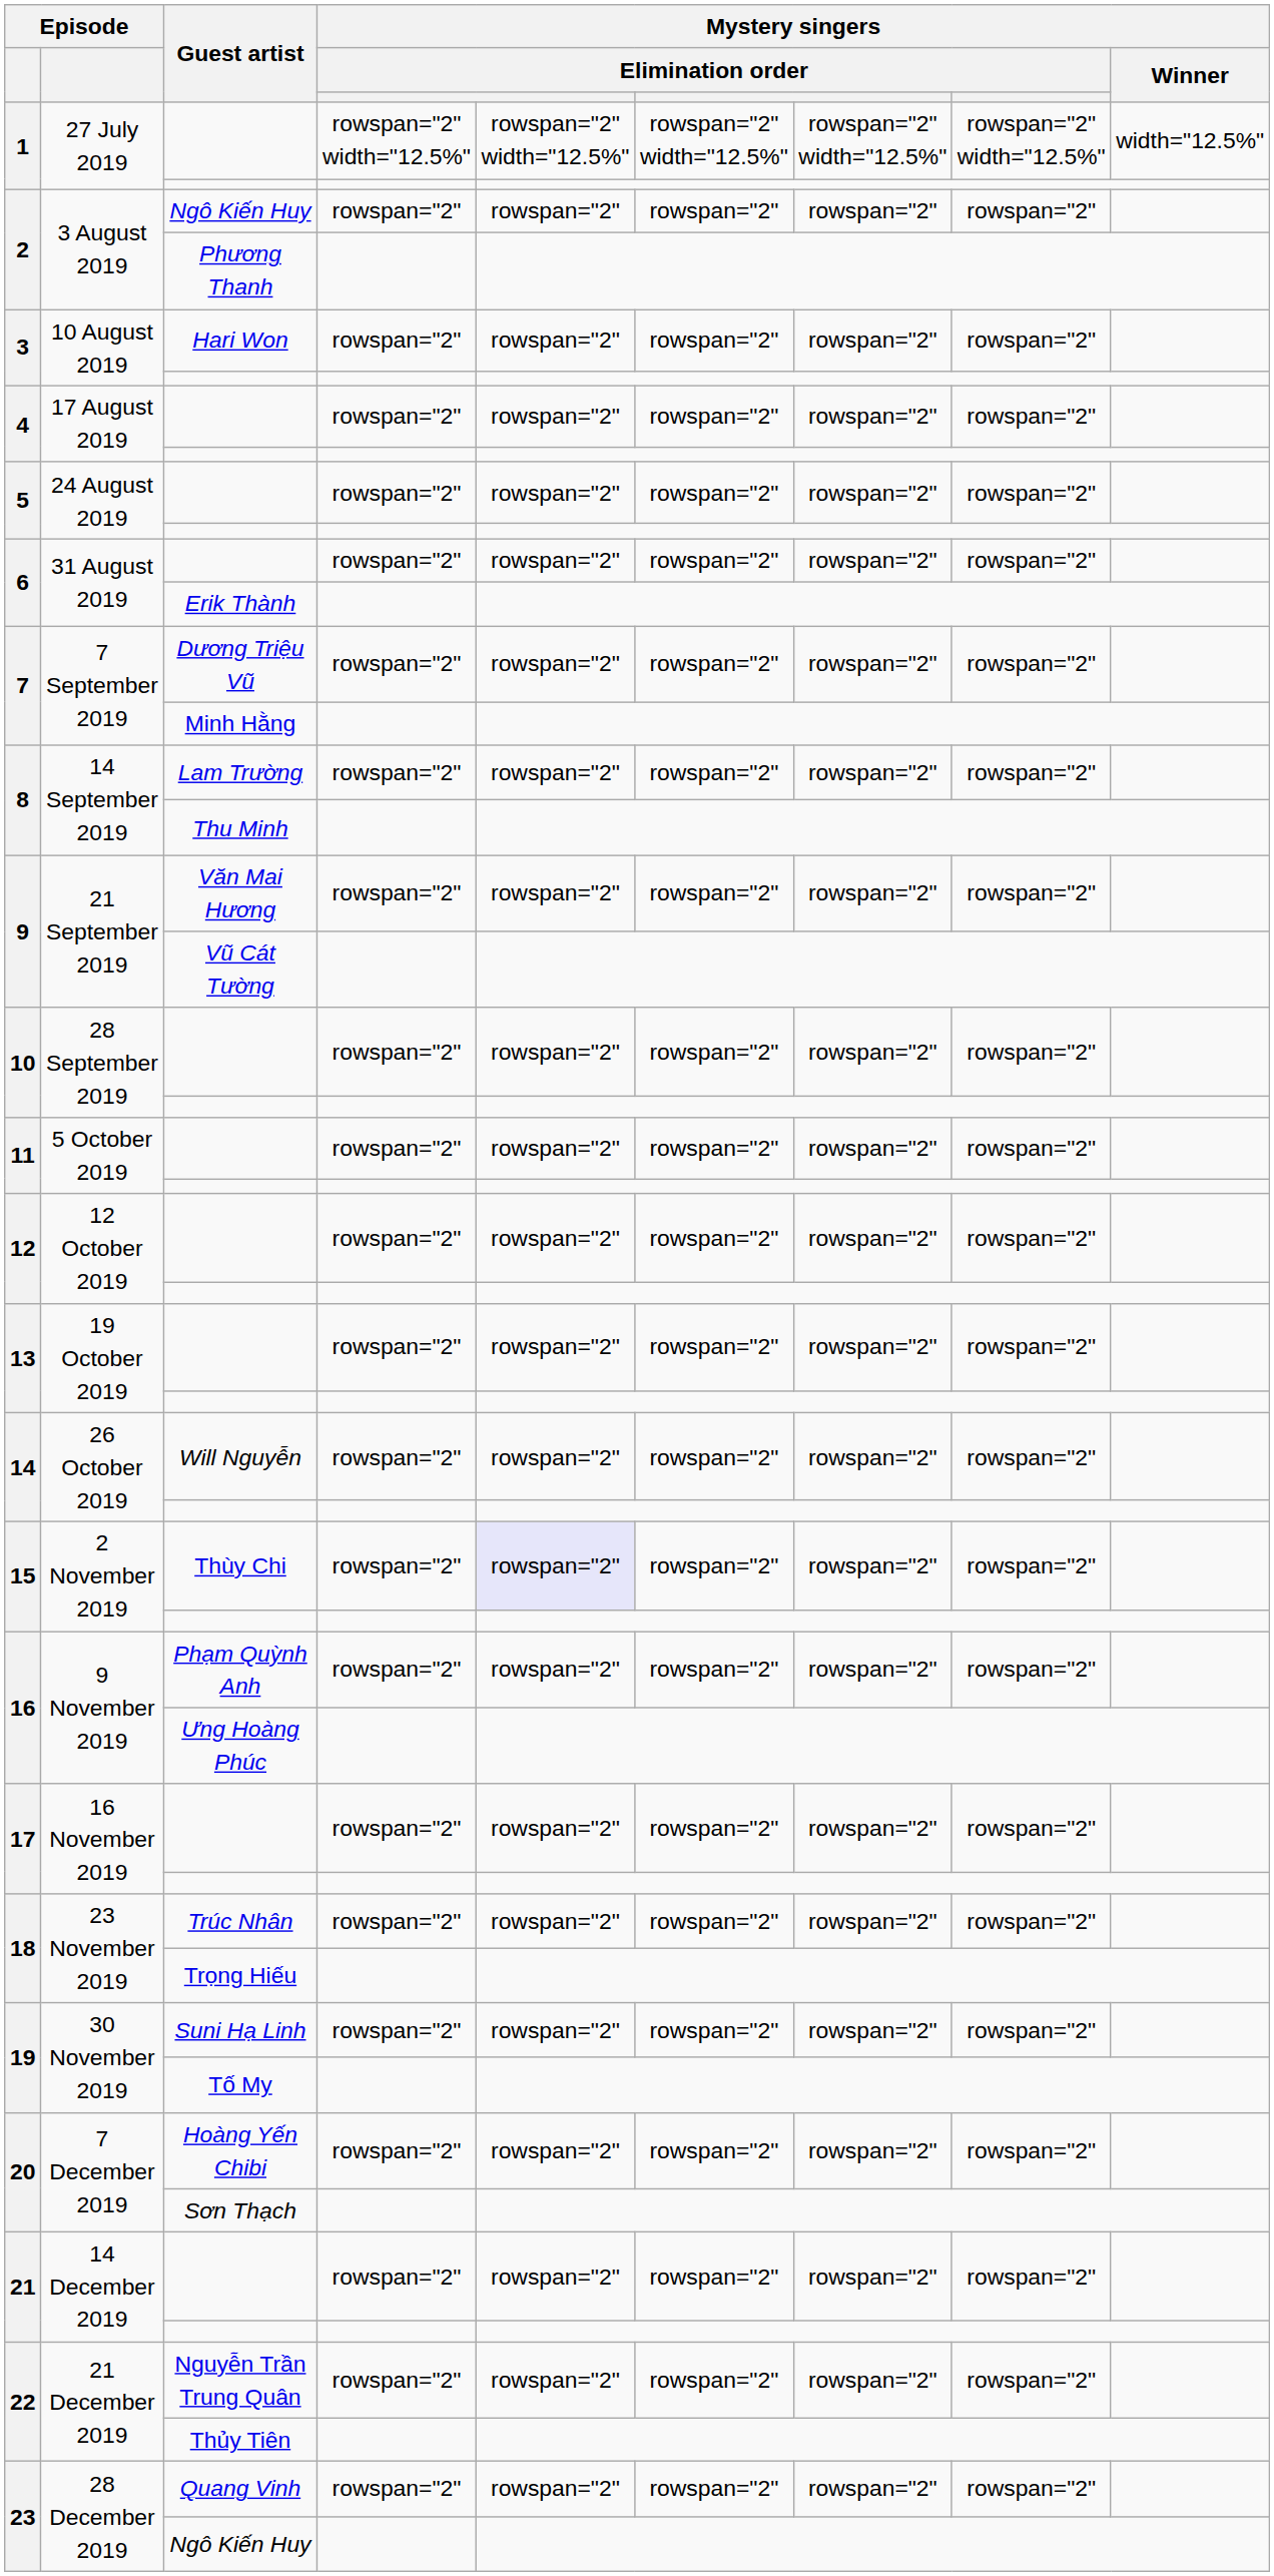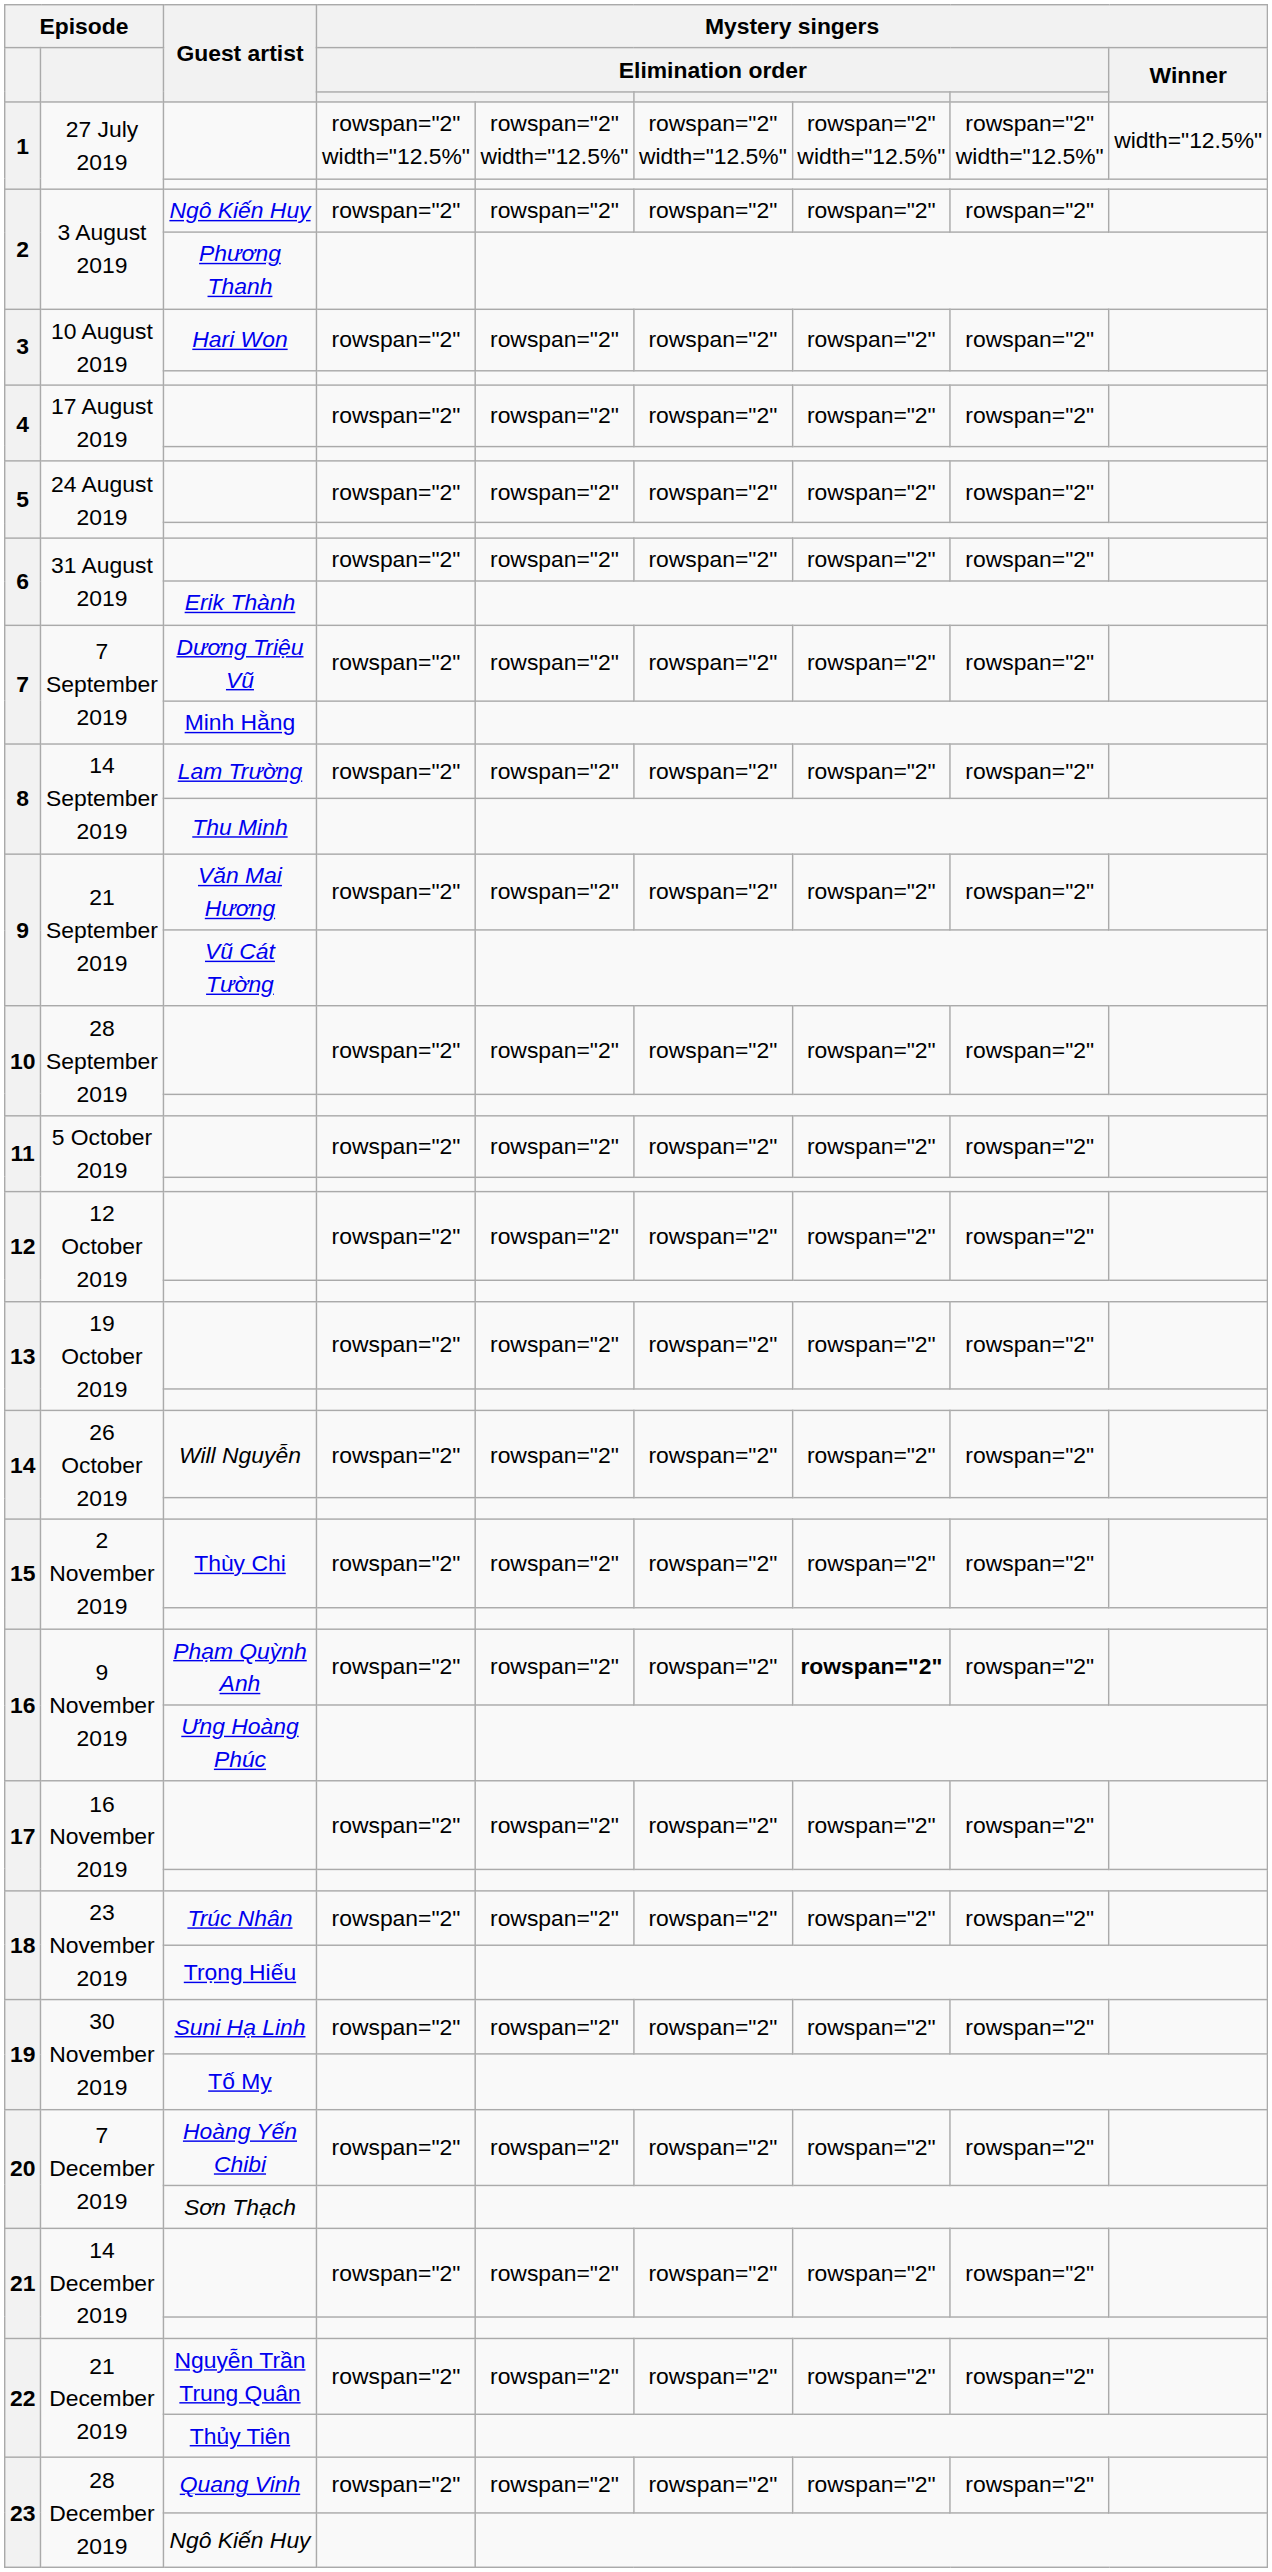Thùy Chi | column 5: lavender background -> no background
Phạm Quỳnh Anh | column 7: normal -> bold
